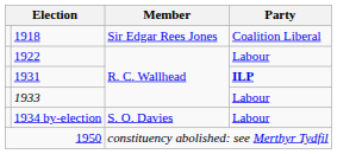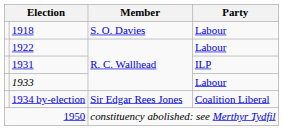1918 | Member: Sir Edgar Rees Jones -> S. O. Davies
1918 | Party: Coalition Liberal -> Labour
1931 | Party: bold -> normal
1934 by-election | Member: S. O. Davies -> Sir Edgar Rees Jones
1934 by-election | Party: Labour -> Coalition Liberal
